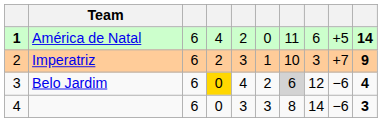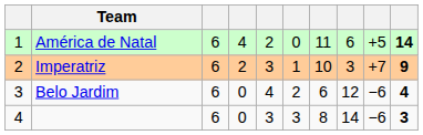América de Natal | column 1: bold -> normal
Belo Jardim | column 4: gold background -> no background
Belo Jardim | column 7: lightgrey background -> no background
